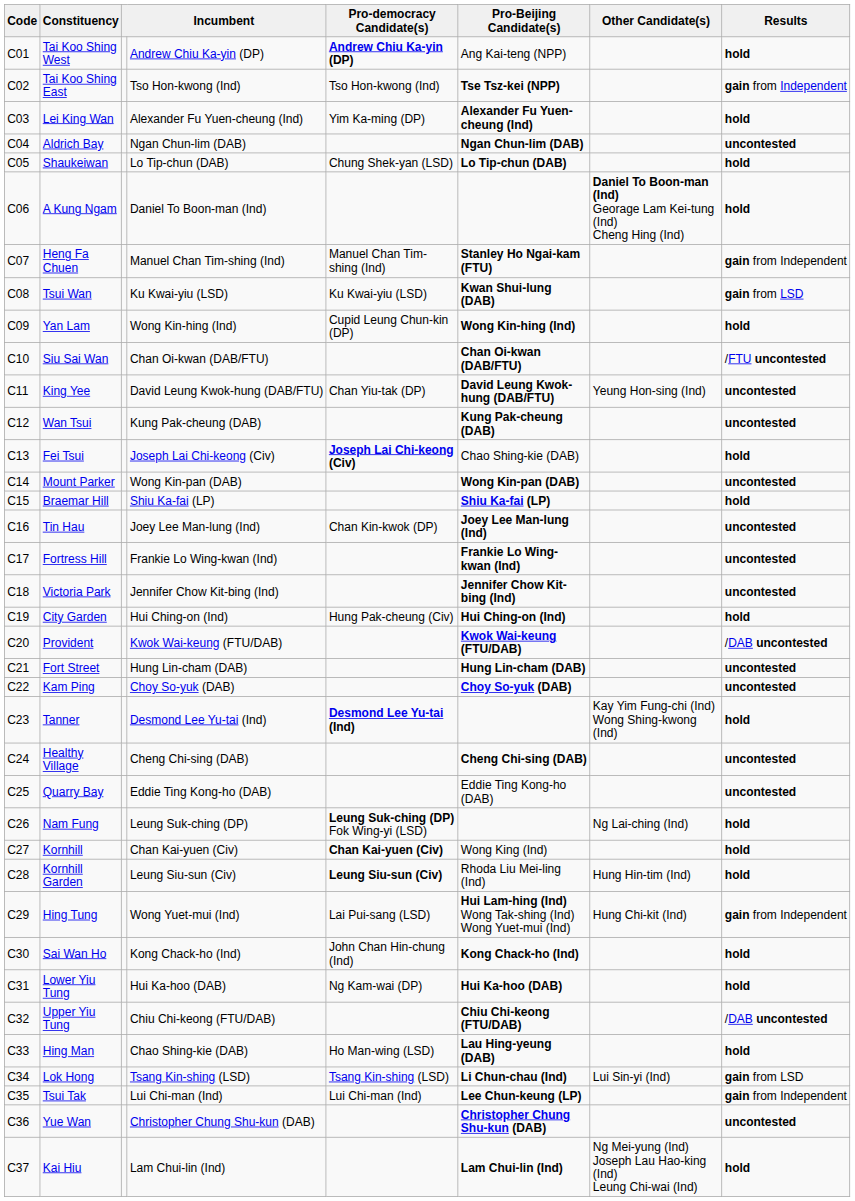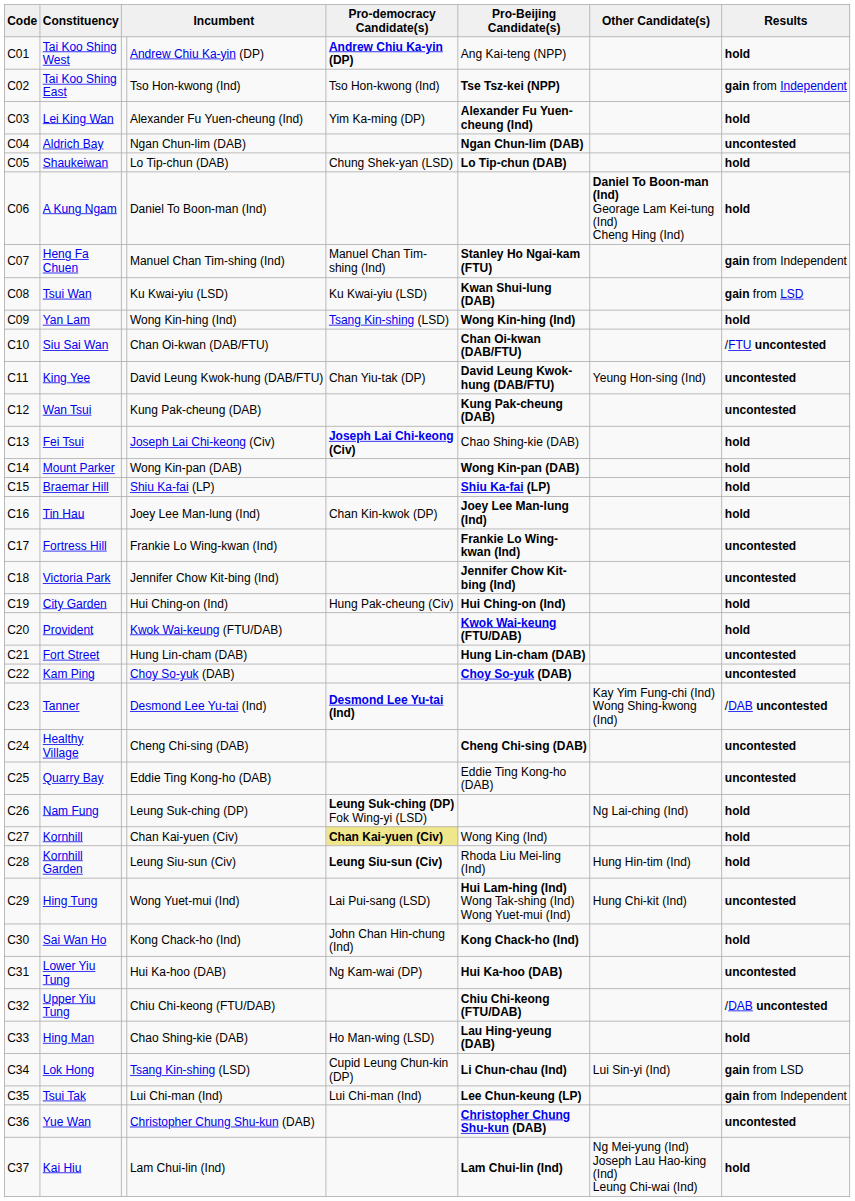Yan Lam | Pro-democracy Candidate(s): Cupid Leung Chun-kin (DP) -> Tsang Kin-shing (LSD)
Mount Parker | column 8: uncontested -> hold
Tin Hau | column 8: uncontested -> hold
Provident | column 8: /DAB uncontested -> hold
Tanner | column 8: hold -> /DAB uncontested
Kornhill | Pro-democracy Candidate(s): no background -> khaki background
Hing Tung | column 8: gain from Independent -> uncontested
Lower Yiu Tung | column 8: hold -> uncontested
Lok Hong | Pro-democracy Candidate(s): Tsang Kin-shing (LSD) -> Cupid Leung Chun-kin (DP)
